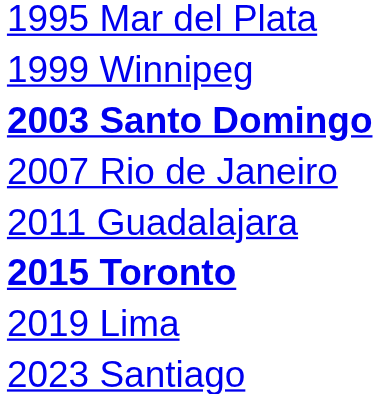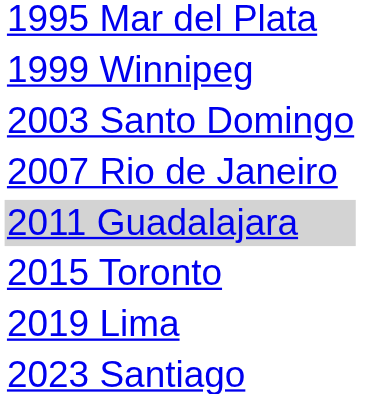2003 Santo Domingo | column 1: bold -> normal
2011 Guadalajara | column 1: no background -> lightgrey background
2015 Toronto | column 1: bold -> normal
